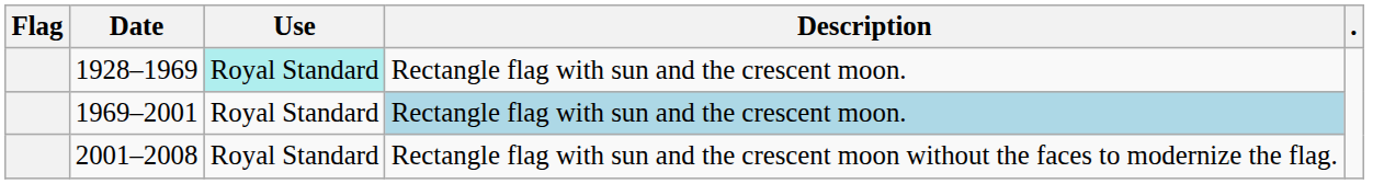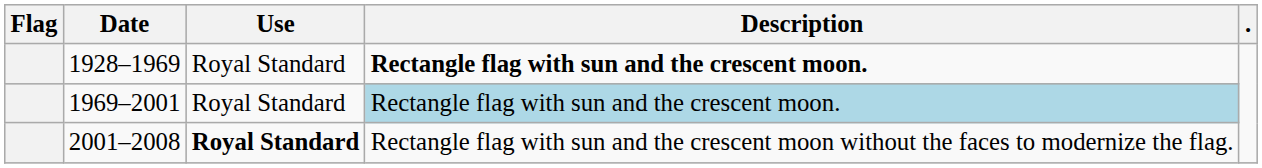1928–1969 | Use: paleturquoise background -> no background
1928–1969 | Description: normal -> bold
2001–2008 | Use: normal -> bold
